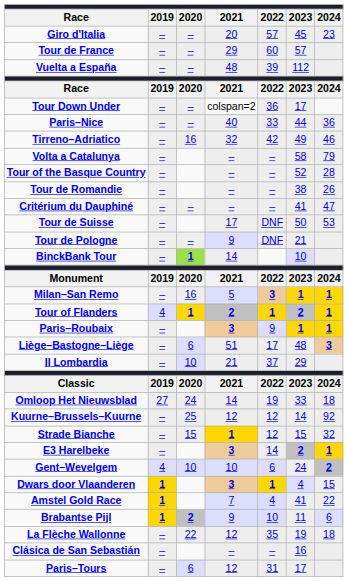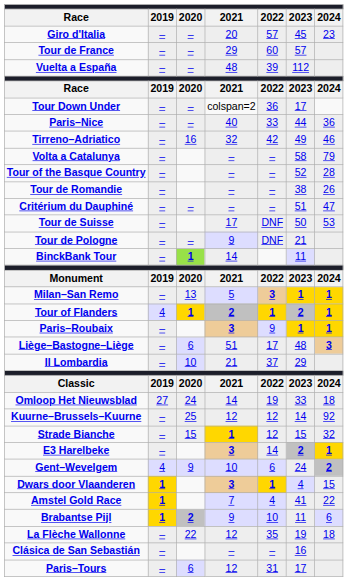Critérium du Dauphiné | column 6: 41 -> 51
BinckBank Tour | column 6: 10 -> 11
Milan–San Remo | column 3: 16 -> 13
Gent–Wevelgem | column 3: 10 -> 9
